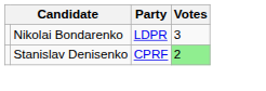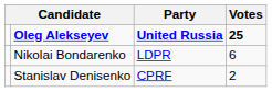+ row: Oleg Alekseyev | United Russia | 25
Nikolai Bondarenko | Votes: 3 -> 6
Stanislav Denisenko | Votes: lightgreen background -> no background
